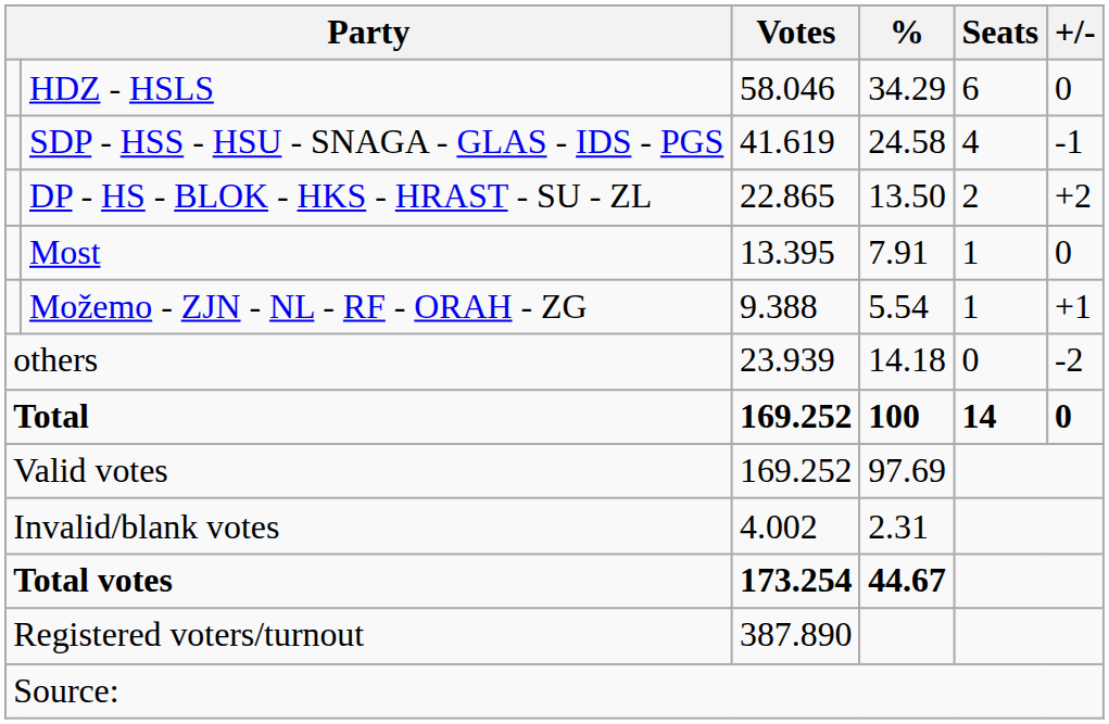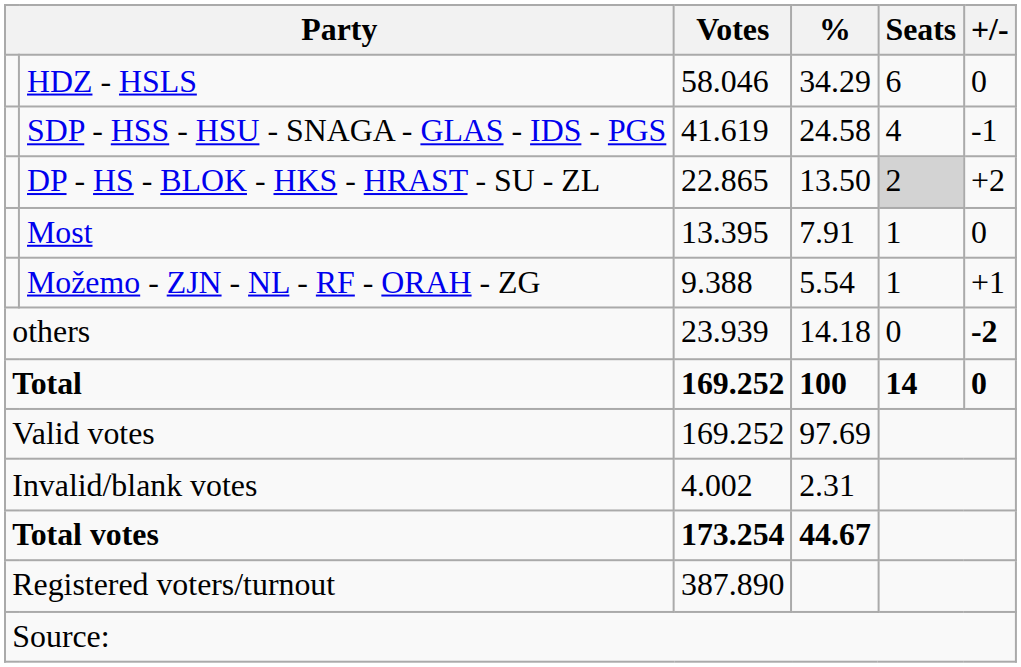DP - HS - BLOK - HKS - HRAST - SU - ZL | Seats: no background -> lightgrey background
others | +/-: normal -> bold
